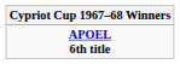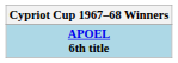row 2 | column 1: no background -> lightblue background
